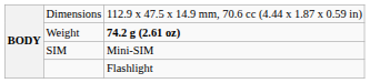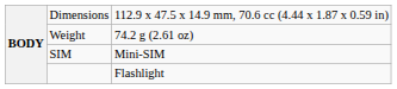Weight | column 3: bold -> normal
